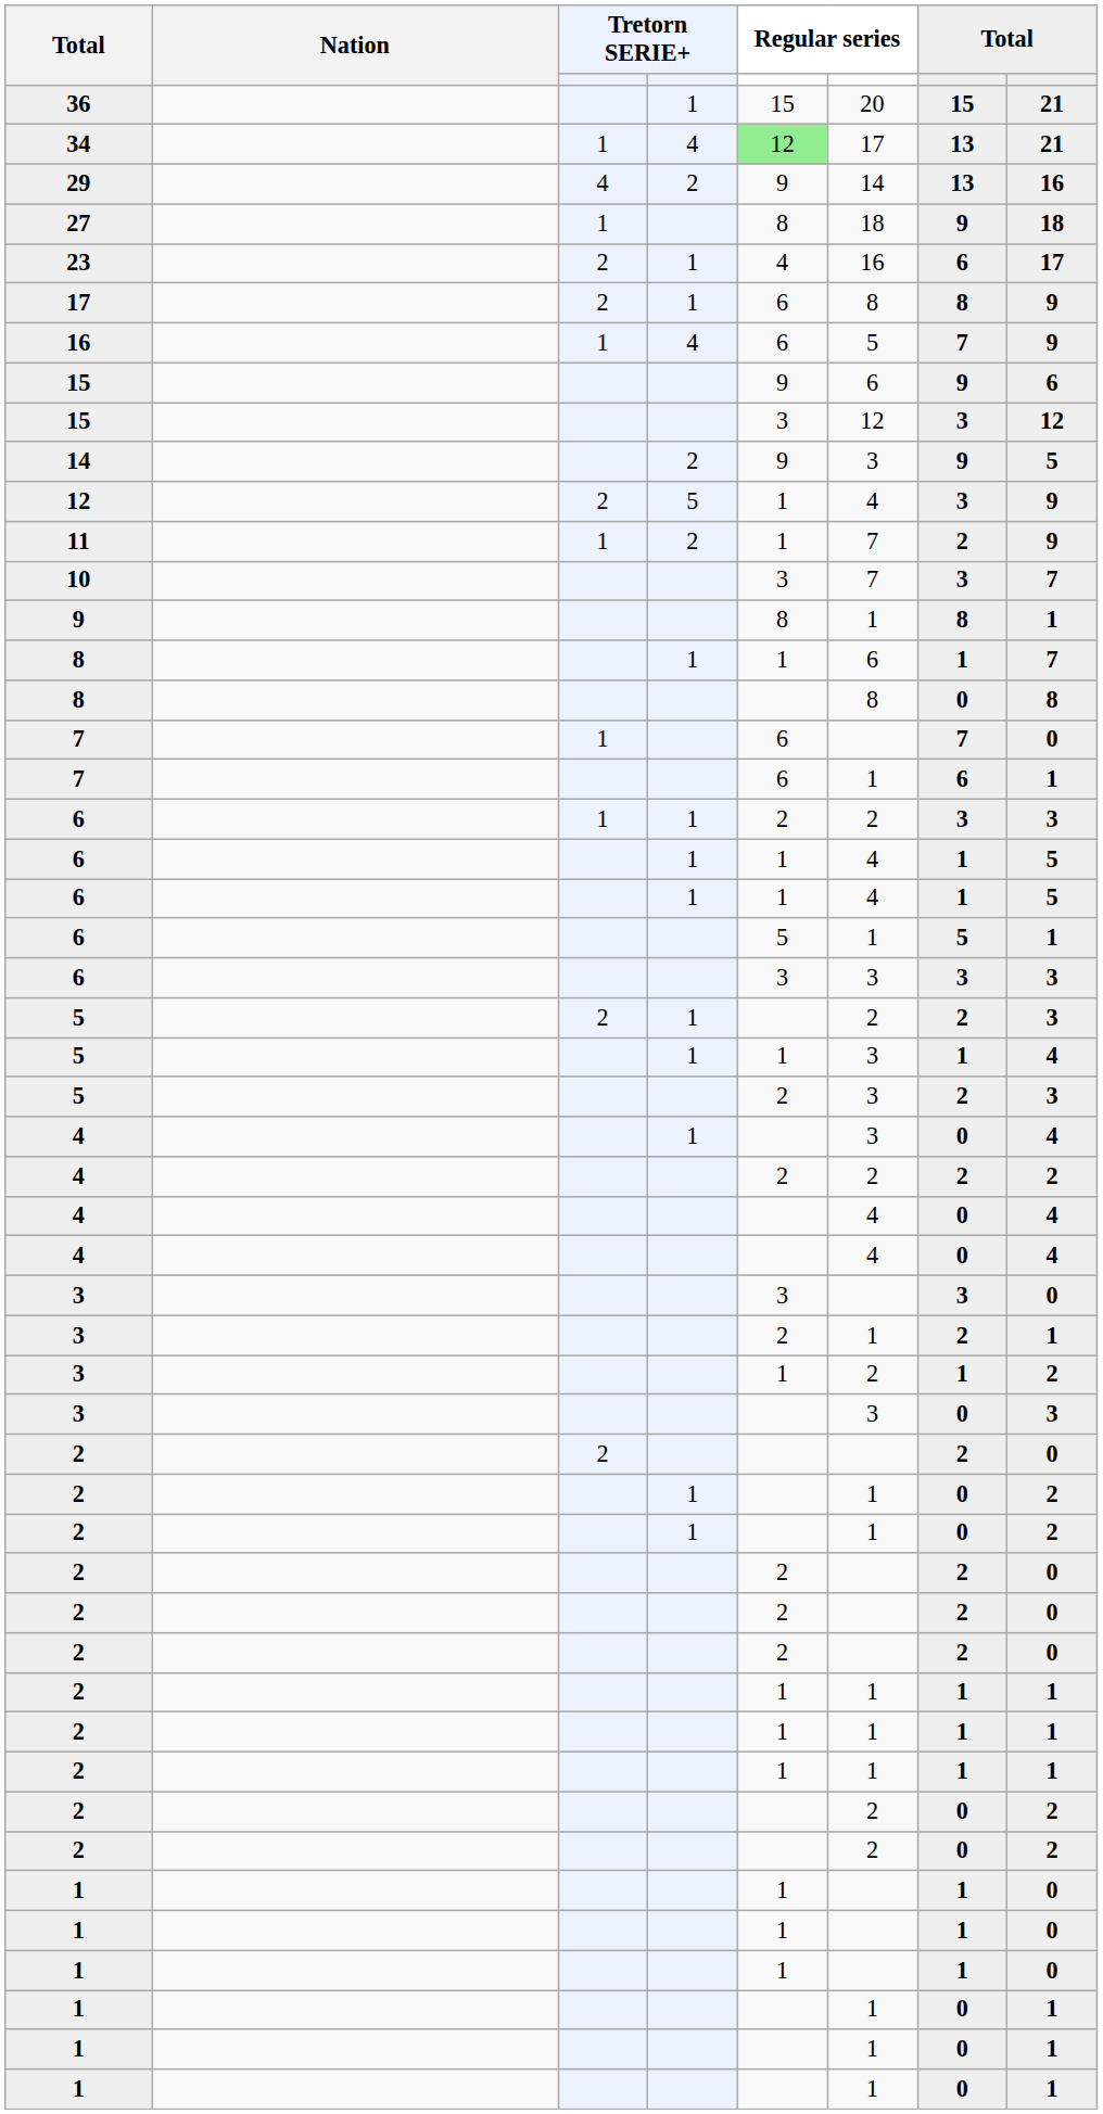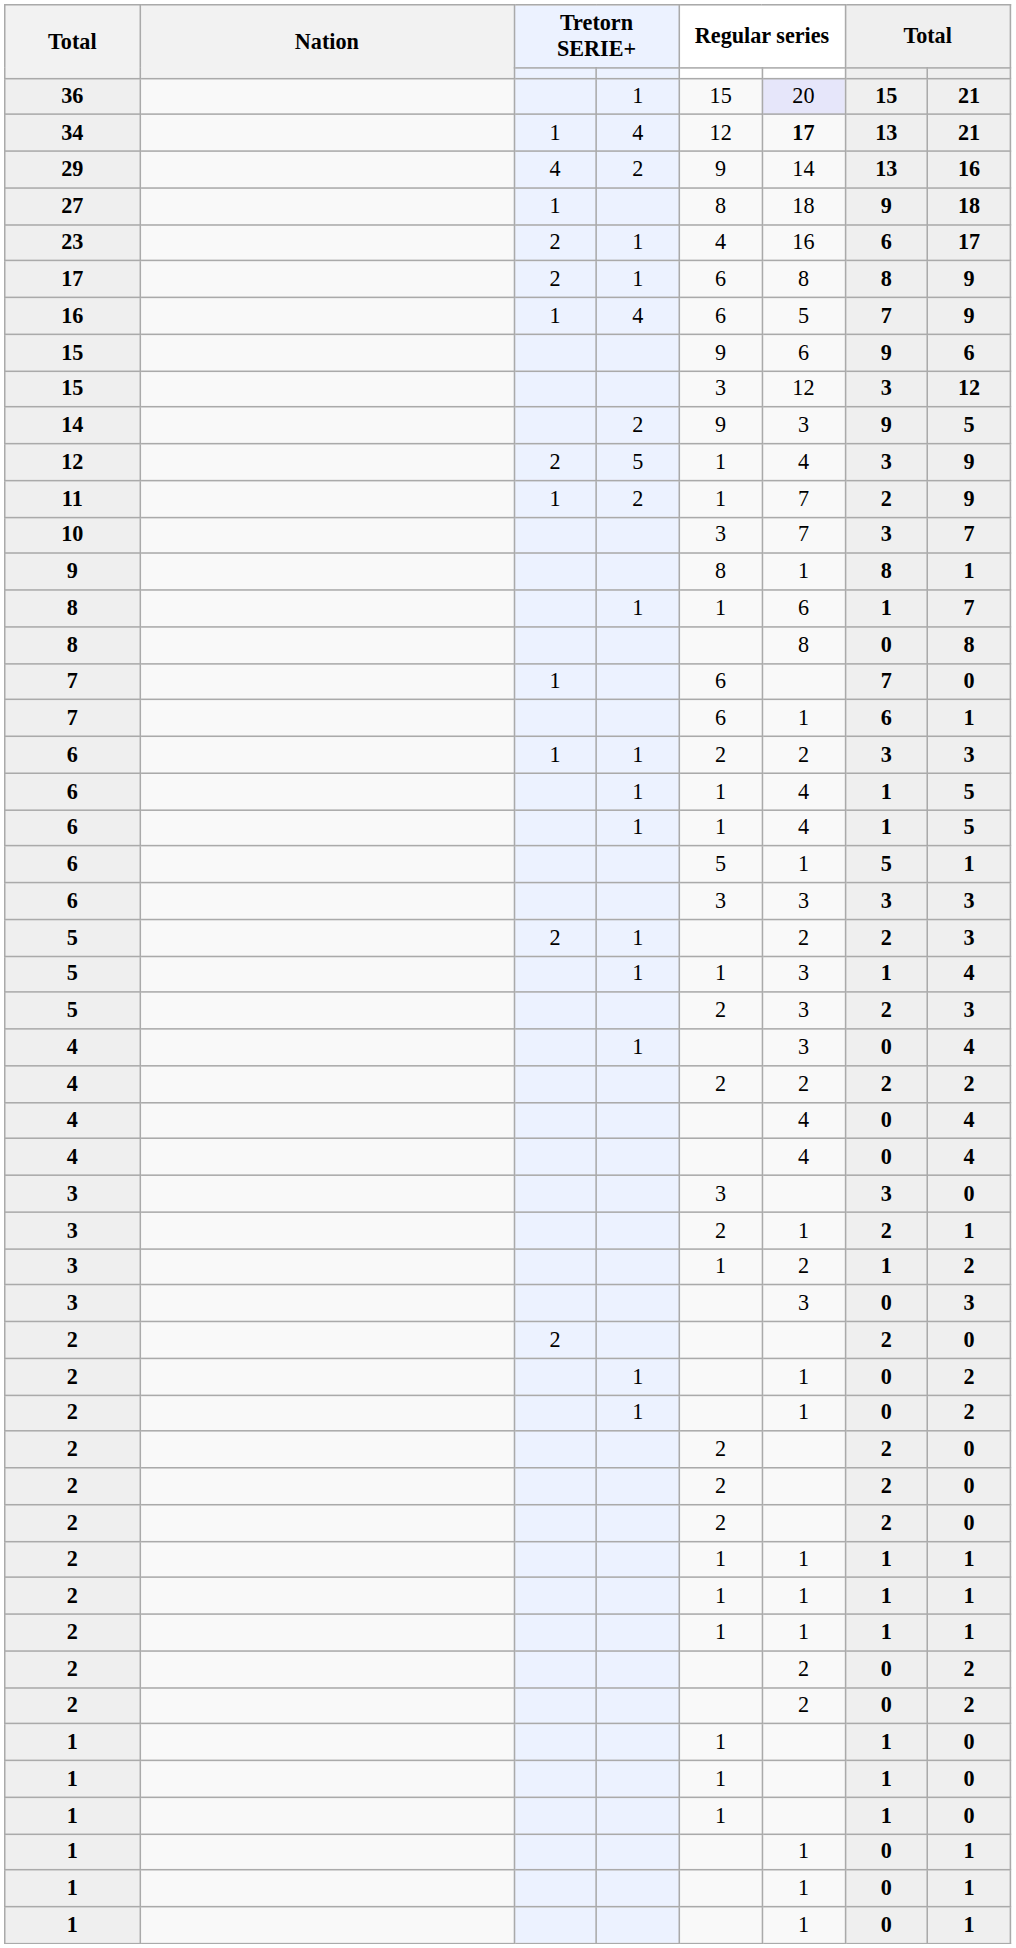36 | column 6: no background -> lavender background
34 | column 5: lightgreen background -> no background
34 | column 6: normal -> bold
